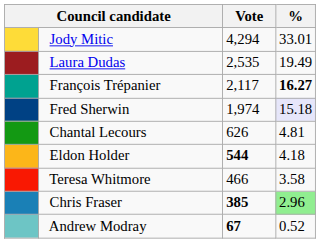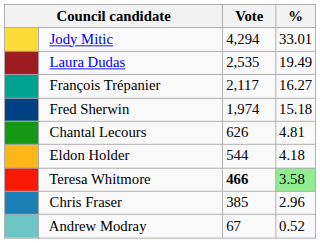François Trépanier | %: bold -> normal
Fred Sherwin | %: lavender background -> no background
Eldon Holder | Vote: bold -> normal
Teresa Whitmore | Vote: normal -> bold
Teresa Whitmore | %: no background -> lightgreen background
Chris Fraser | Vote: bold -> normal
Chris Fraser | %: lightgreen background -> no background
Andrew Modray | Vote: bold -> normal
